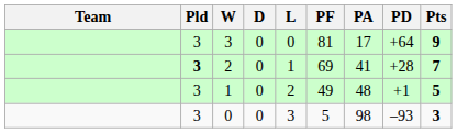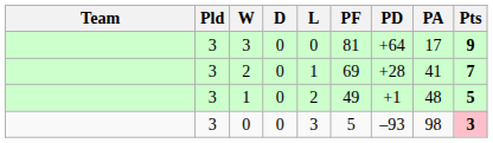columns swapped: PA <-> PD
row 3 | Pld: bold -> normal
row 5 | Pts: no background -> pink background
